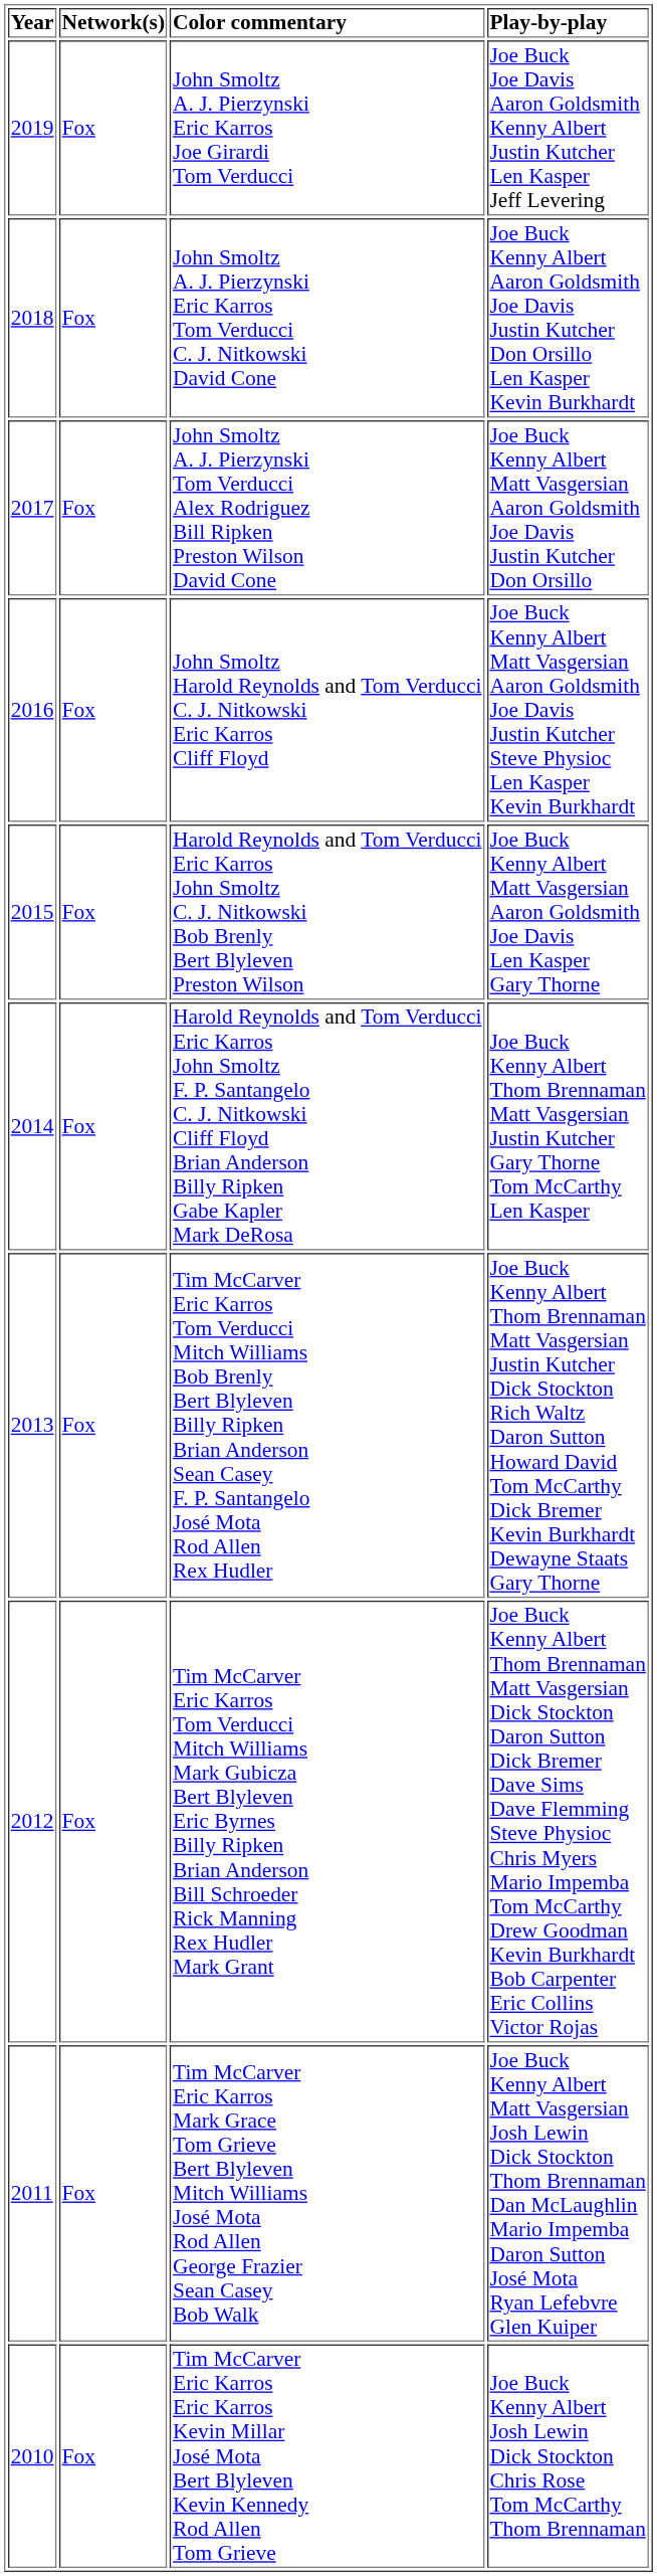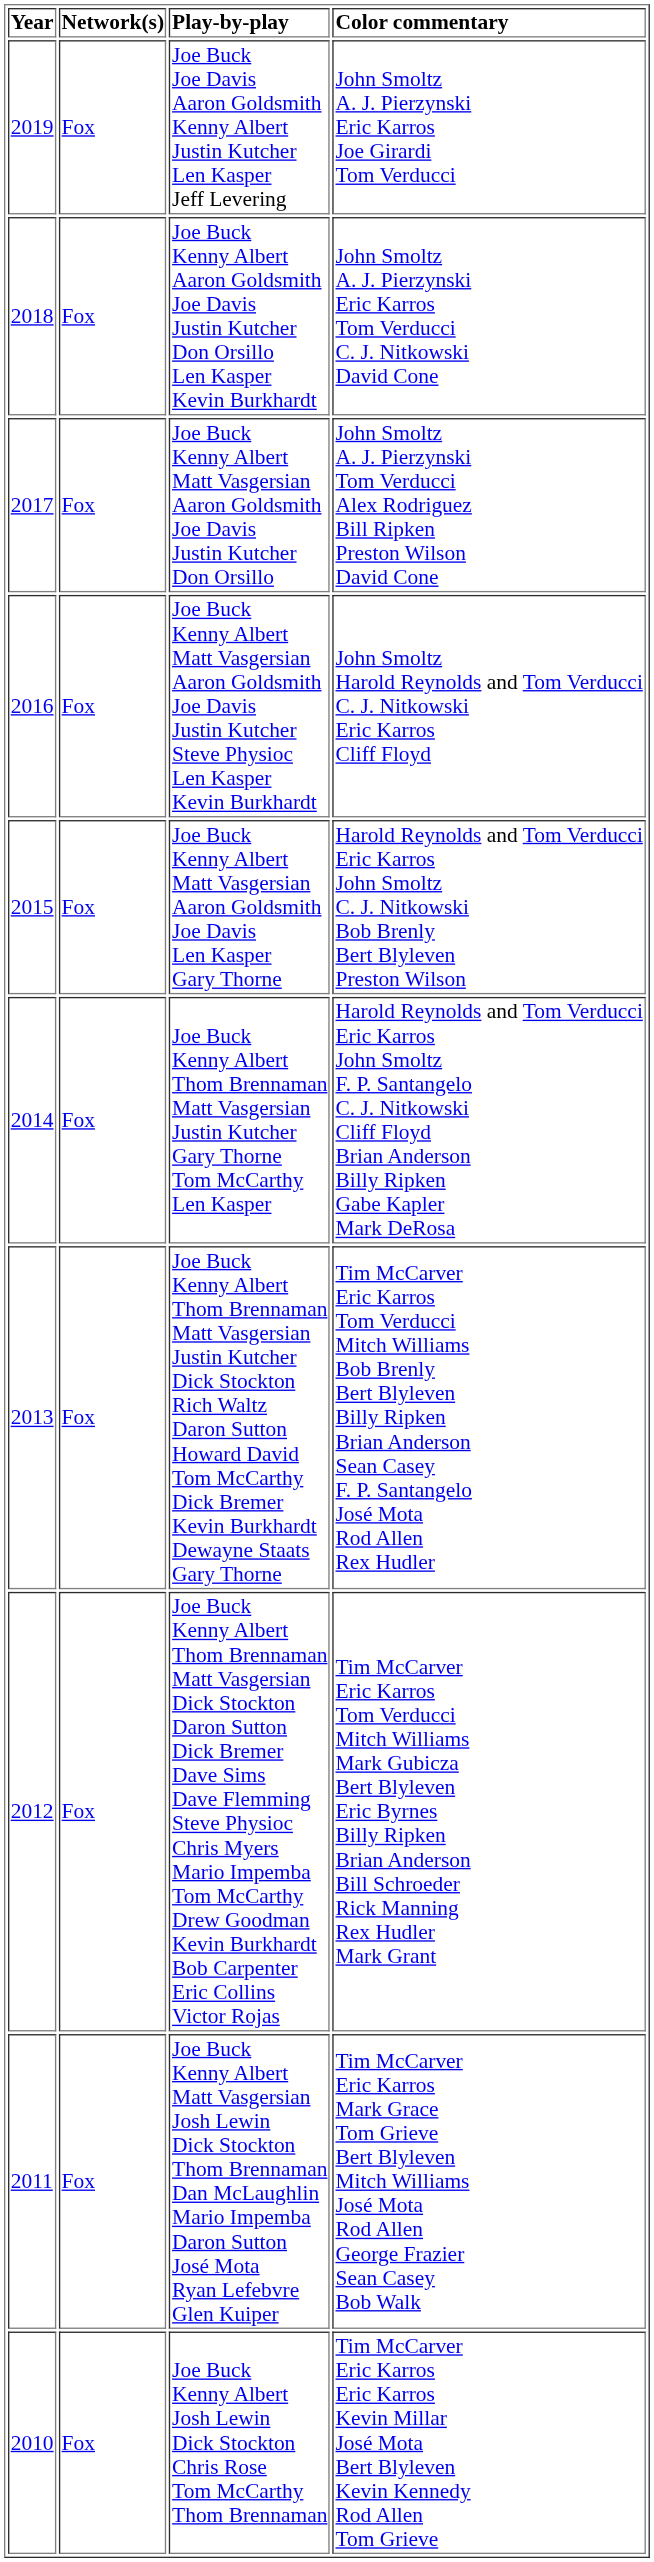columns swapped: Play-by-play <-> Color commentary
